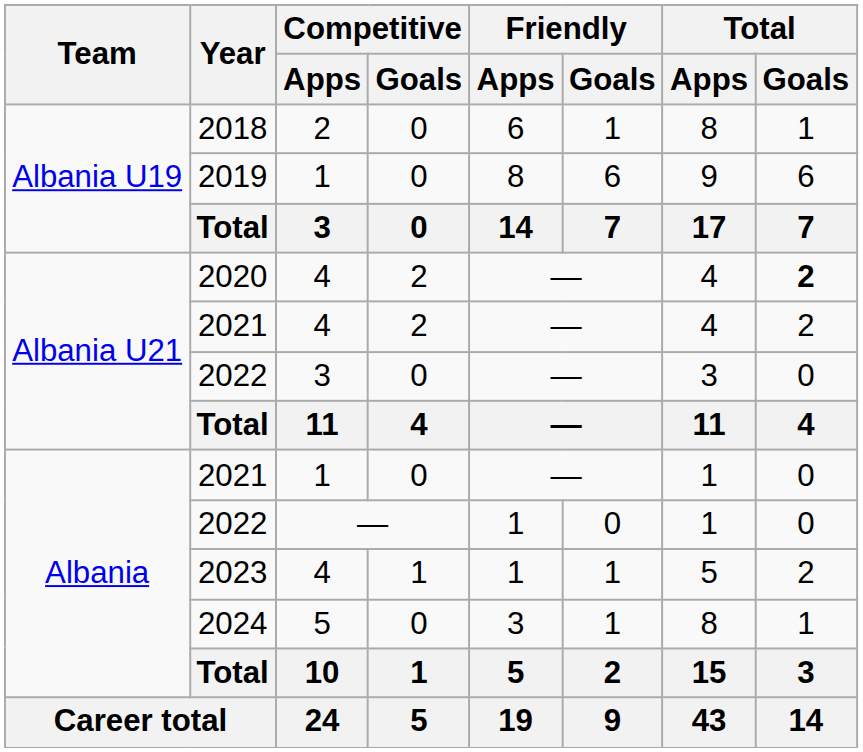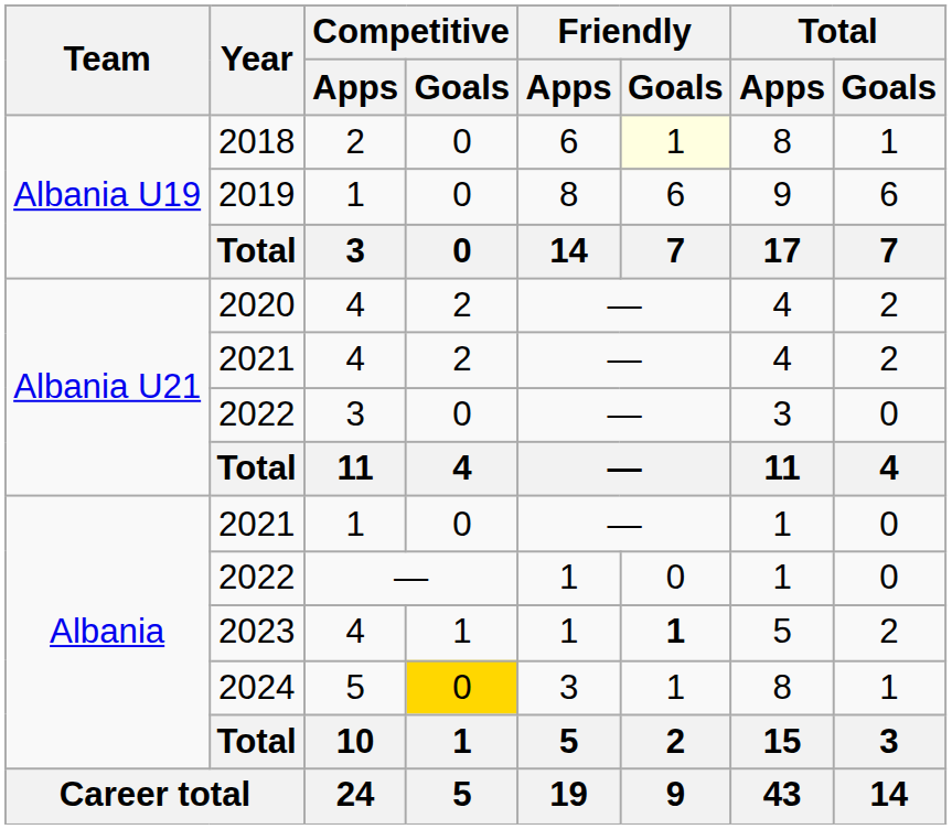2018 | Friendly / Goals: no background -> lightyellow background
2020 | Total / Goals: bold -> normal
2023 | Friendly / Goals: normal -> bold
2024 | Competitive / Goals: no background -> gold background
